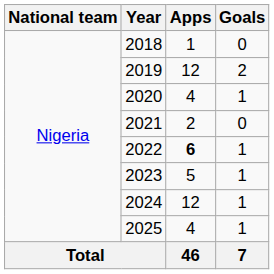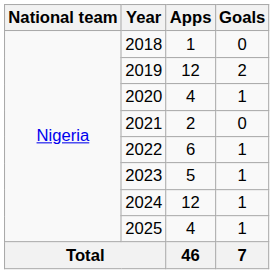2022 | Apps: bold -> normal
